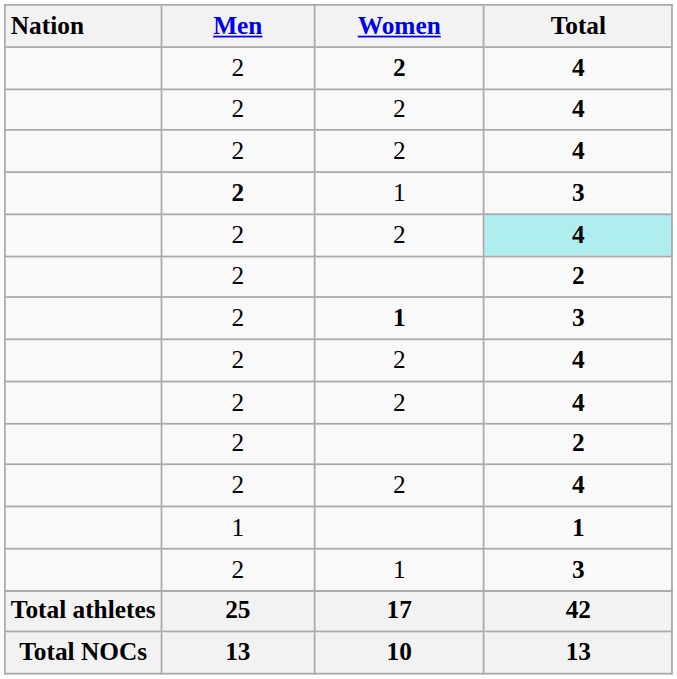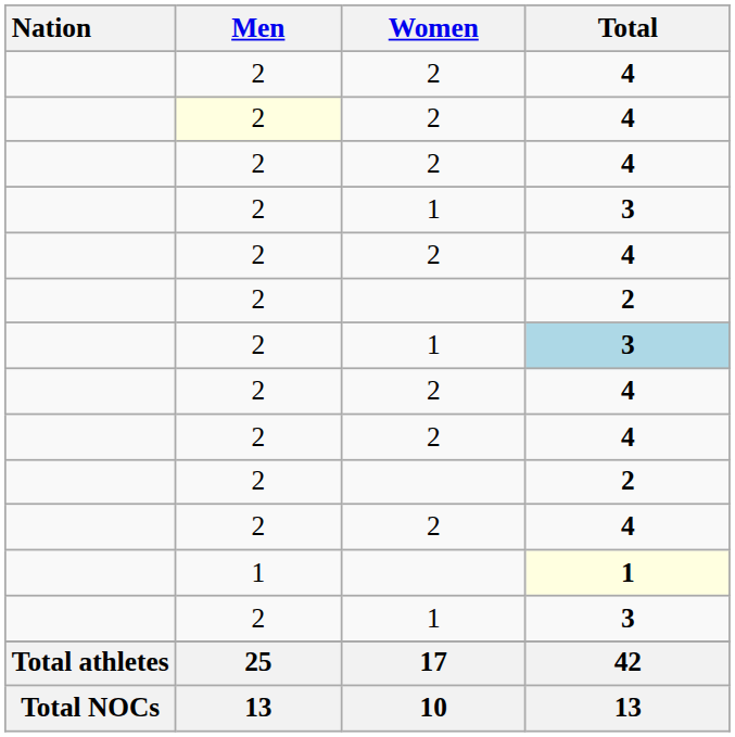row 2 | Women: bold -> normal
row 3 | Men: no background -> lightyellow background
row 5 | Men: bold -> normal
row 6 | Total: paleturquoise background -> no background
row 8 | Women: bold -> normal
row 8 | Total: no background -> lightblue background
row 13 | Total: no background -> lightyellow background
